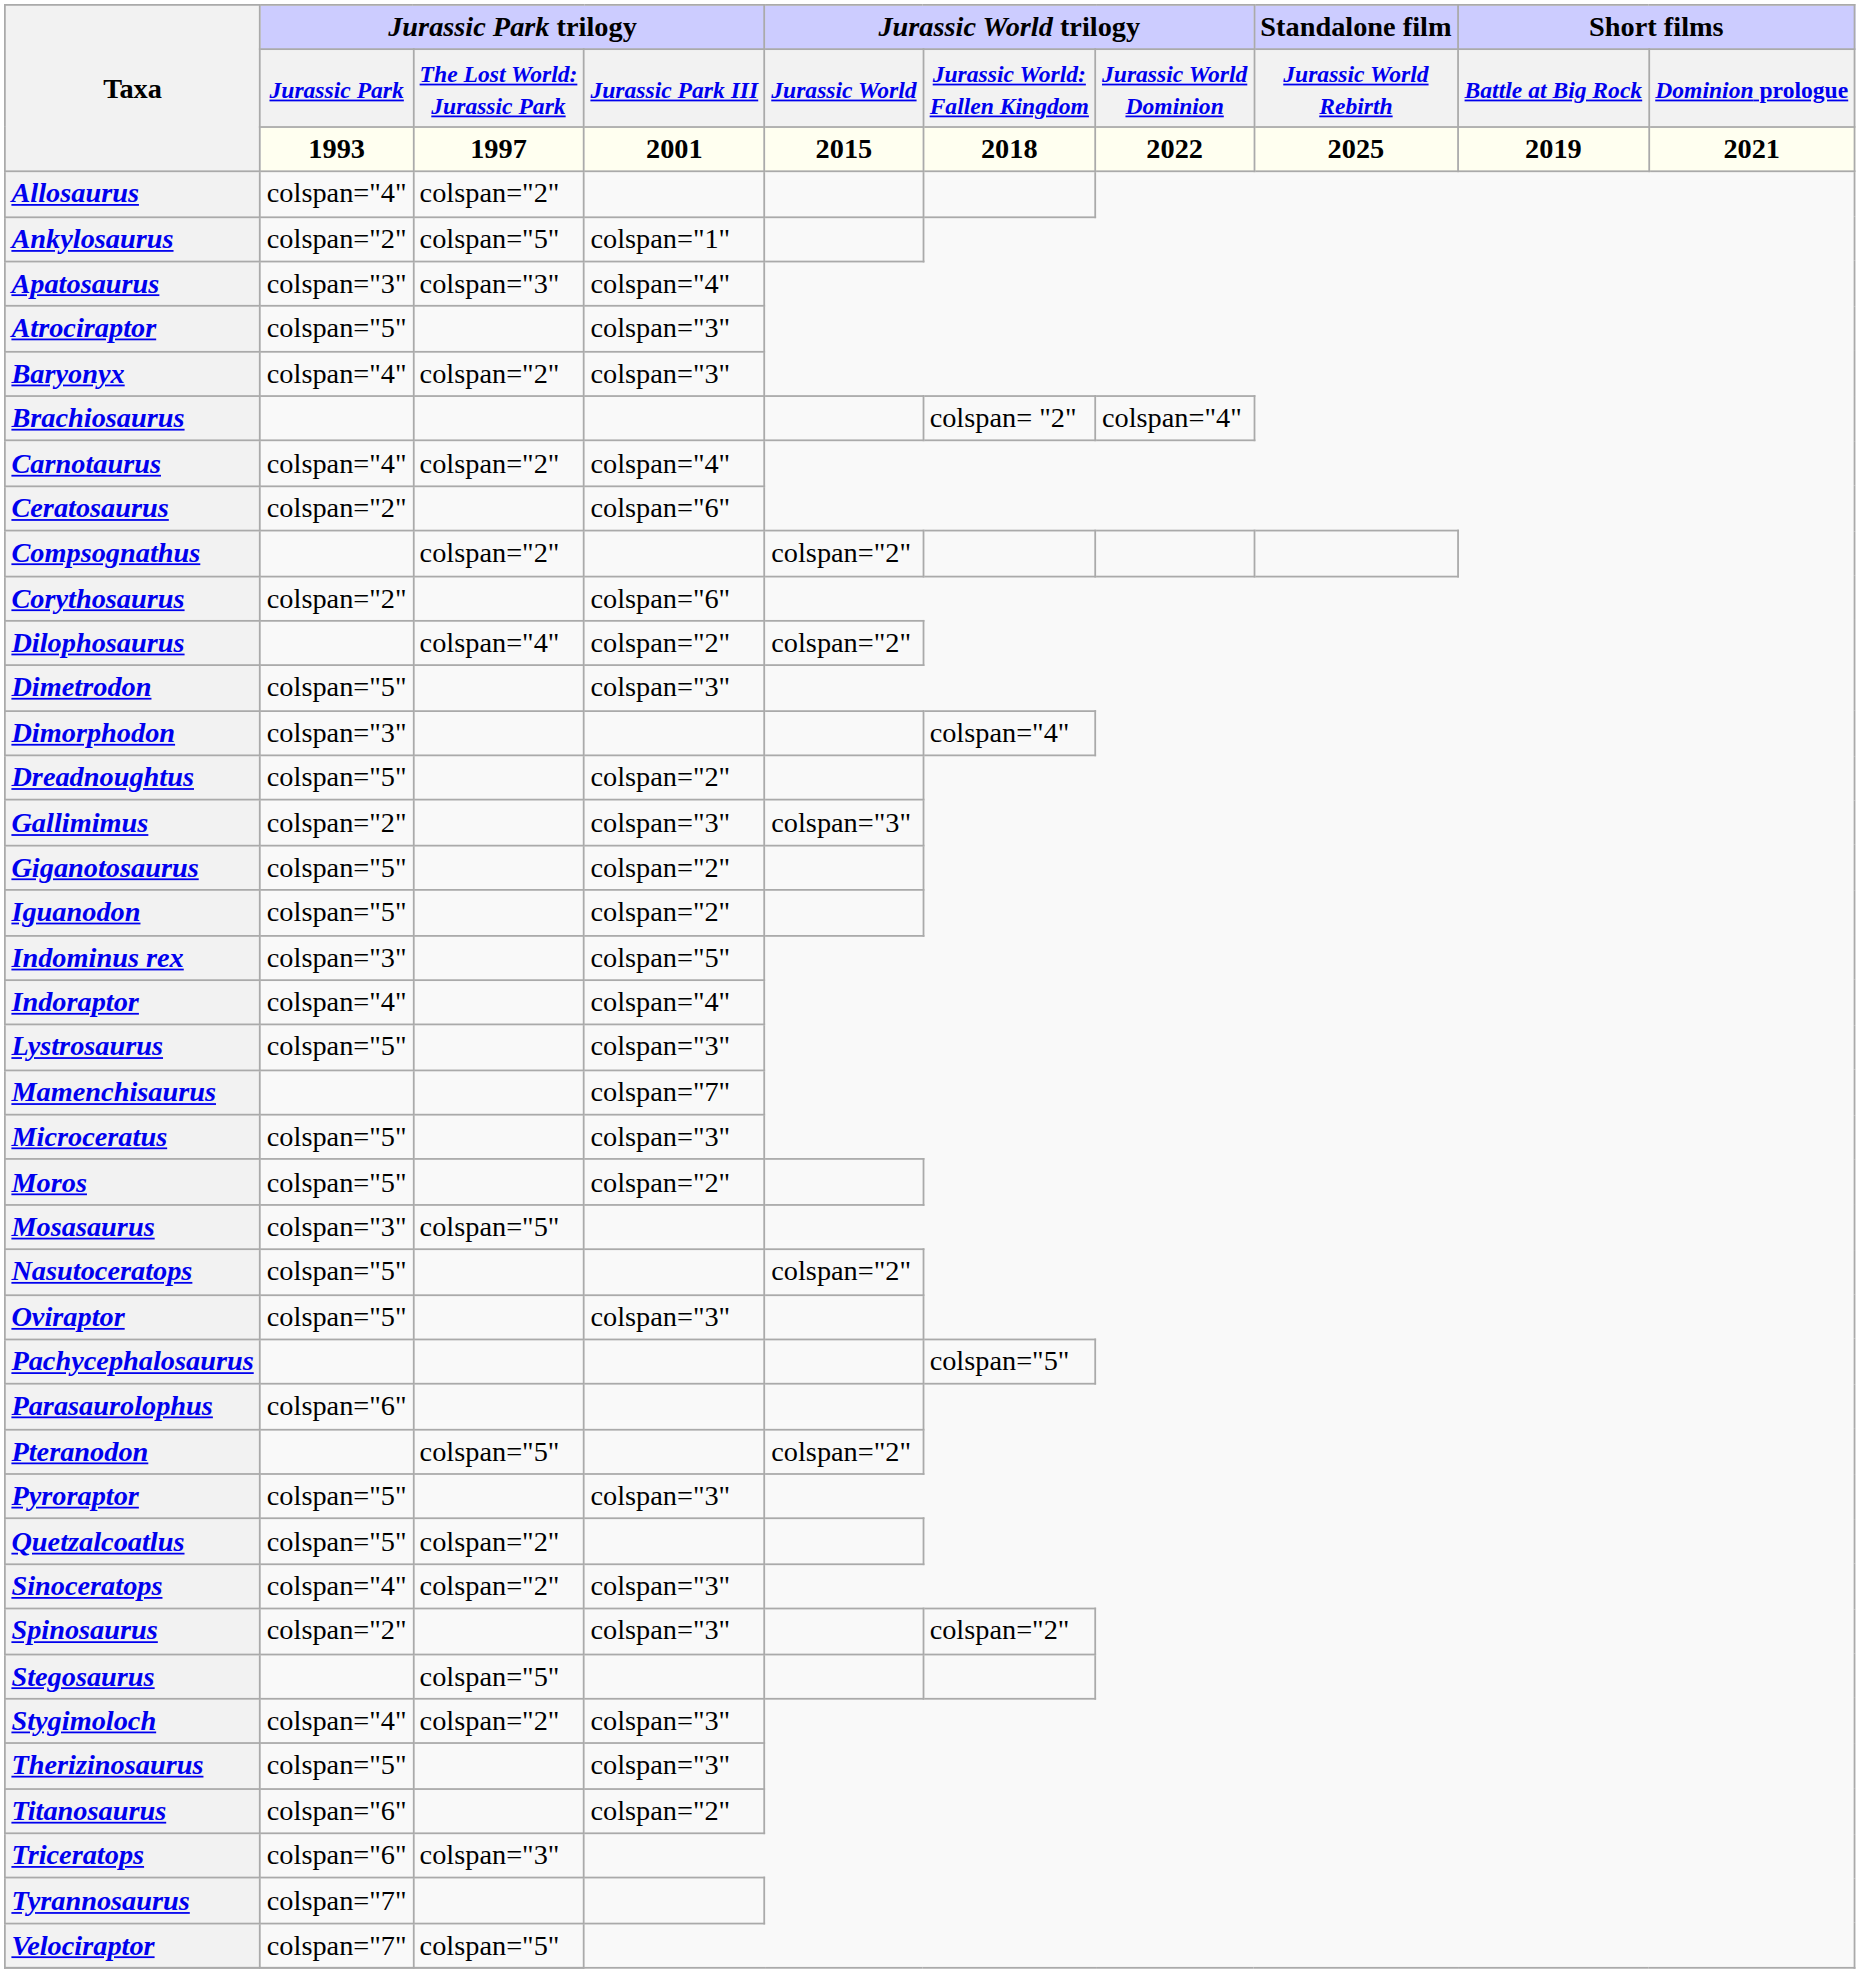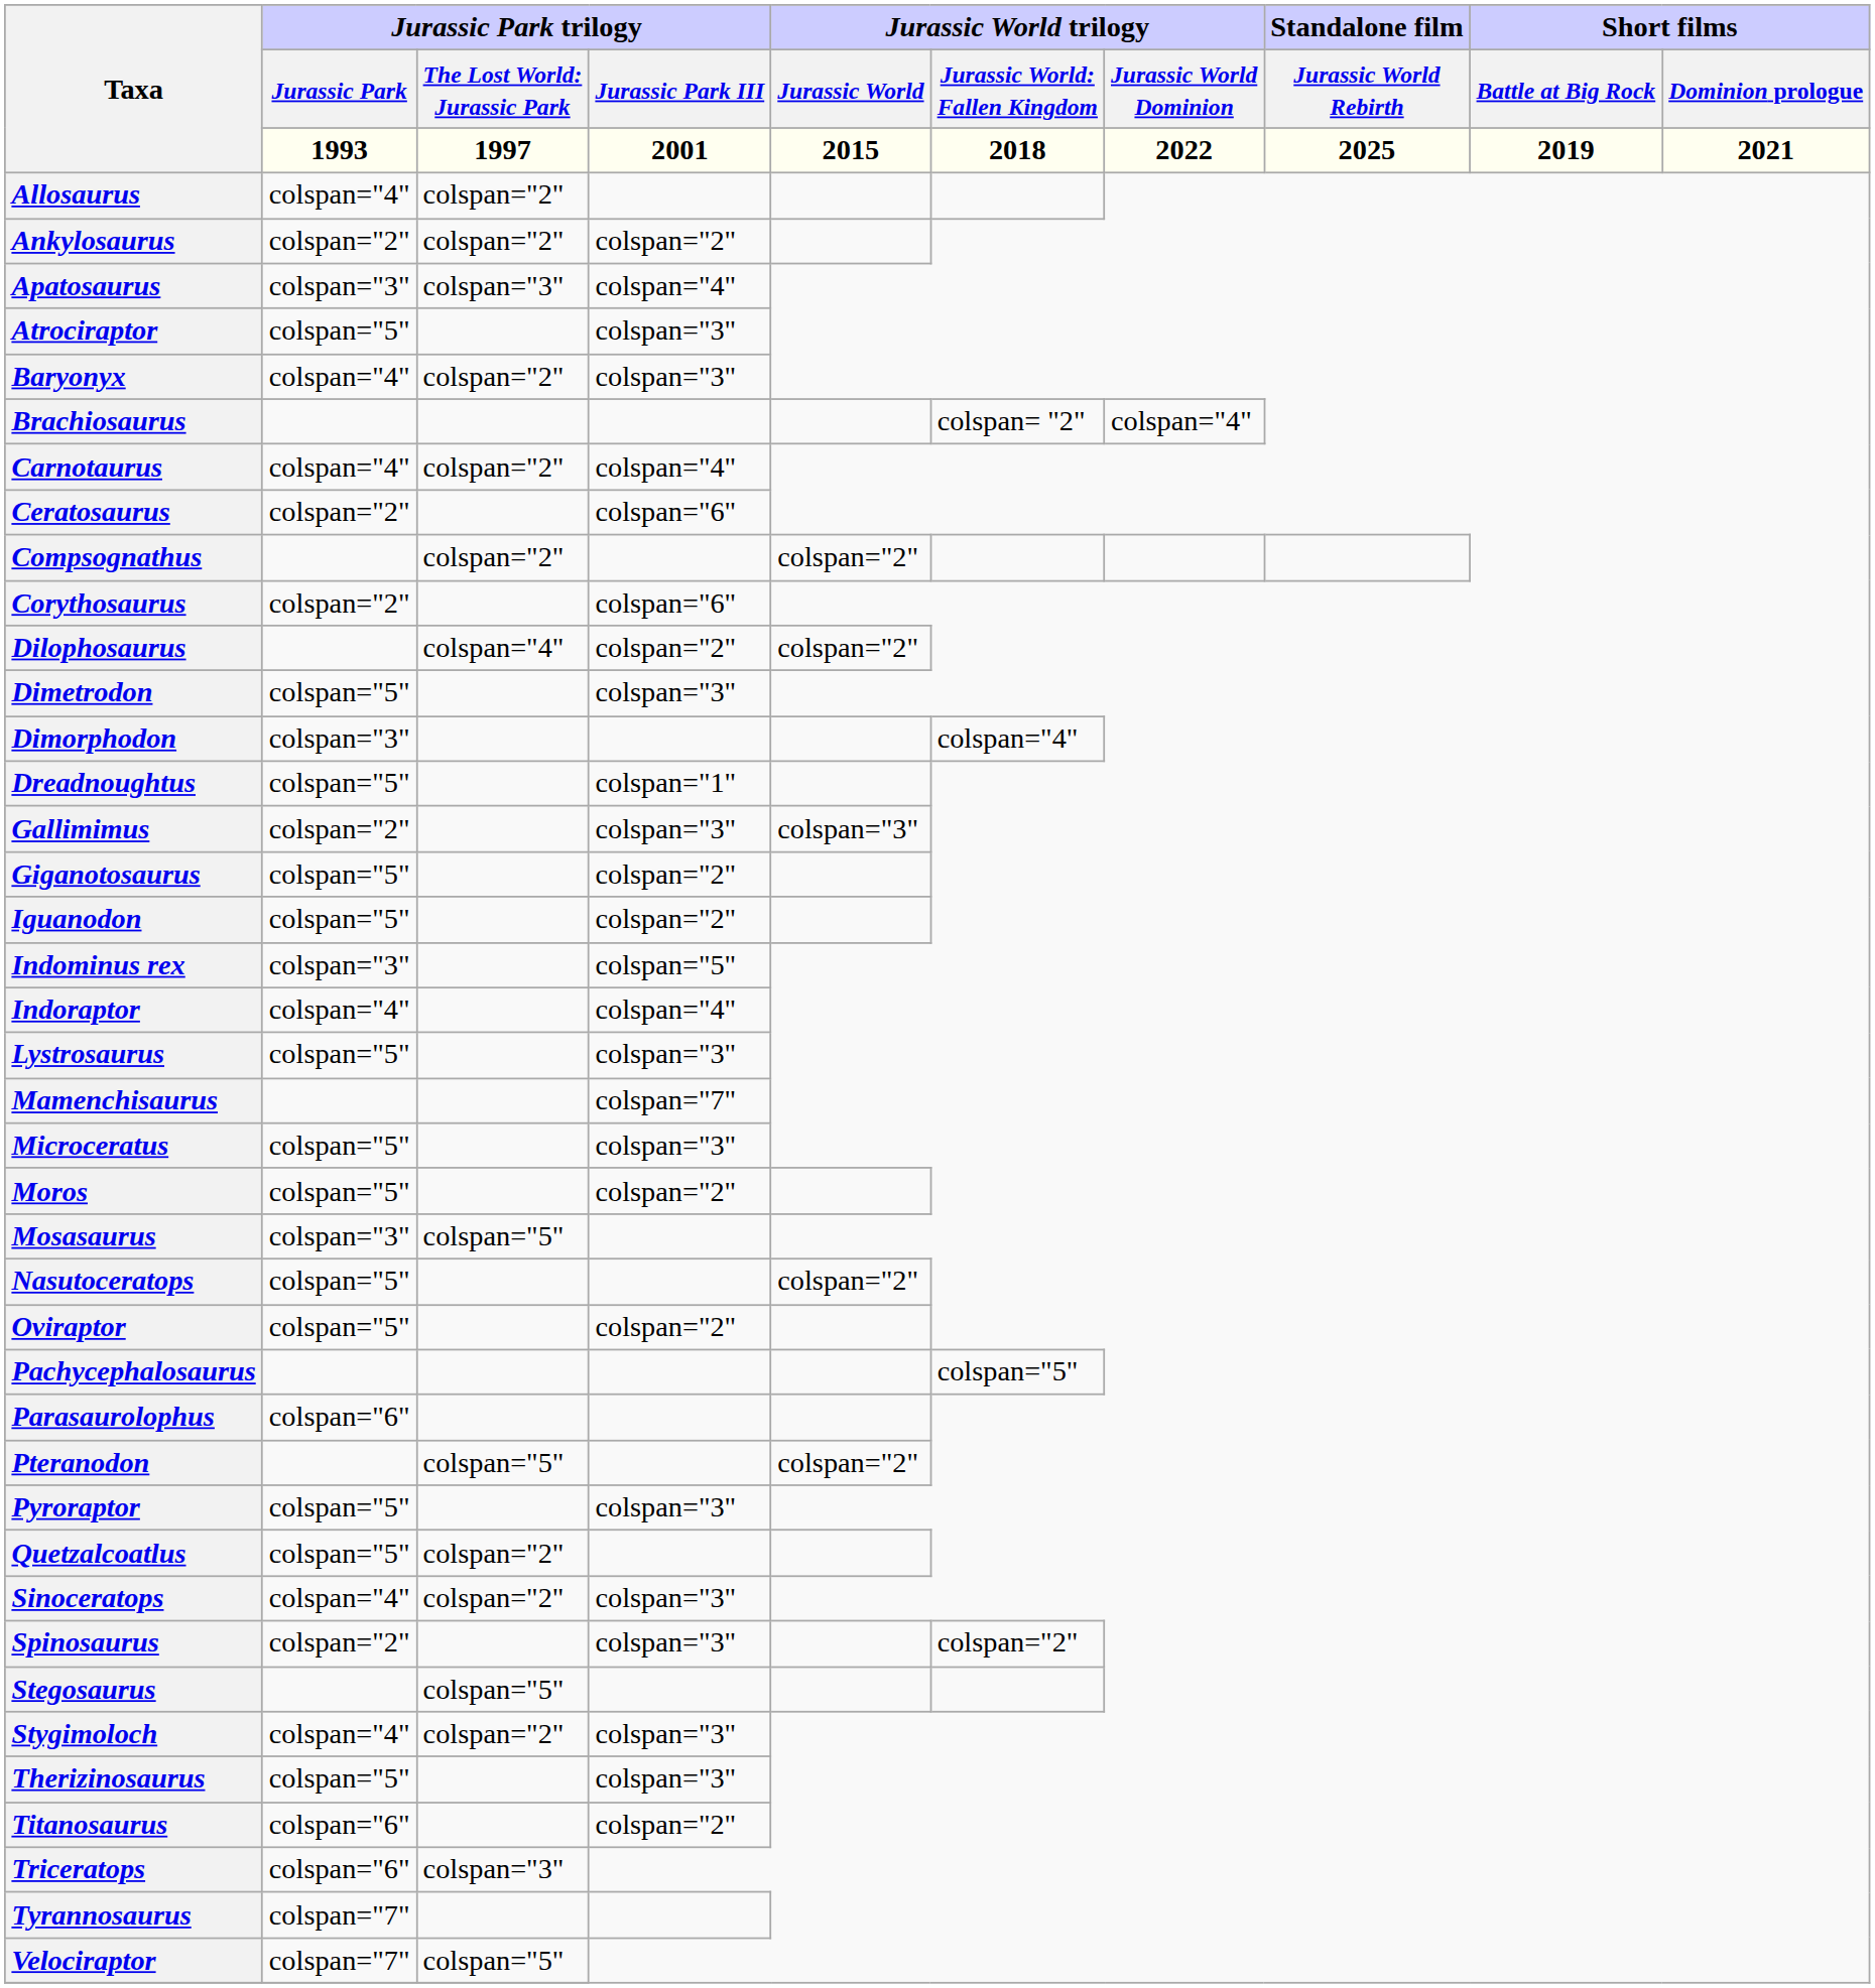Ankylosaurus | column 3: colspan="5" -> colspan="2"
Ankylosaurus | Jurassic Park trilogy / Jurassic Park III / 2001: colspan="1" -> colspan="2"
Dreadnoughtus | Jurassic Park trilogy / Jurassic Park III / 2001: colspan="2" -> colspan="1"
Oviraptor | Jurassic Park trilogy / Jurassic Park III / 2001: colspan="3" -> colspan="2"
